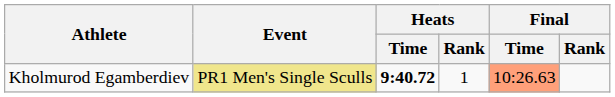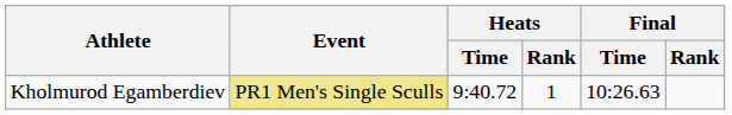Kholmurod Egamberdiev | Heats / Time: bold -> normal
Kholmurod Egamberdiev | Final / Time: lightsalmon background -> no background
